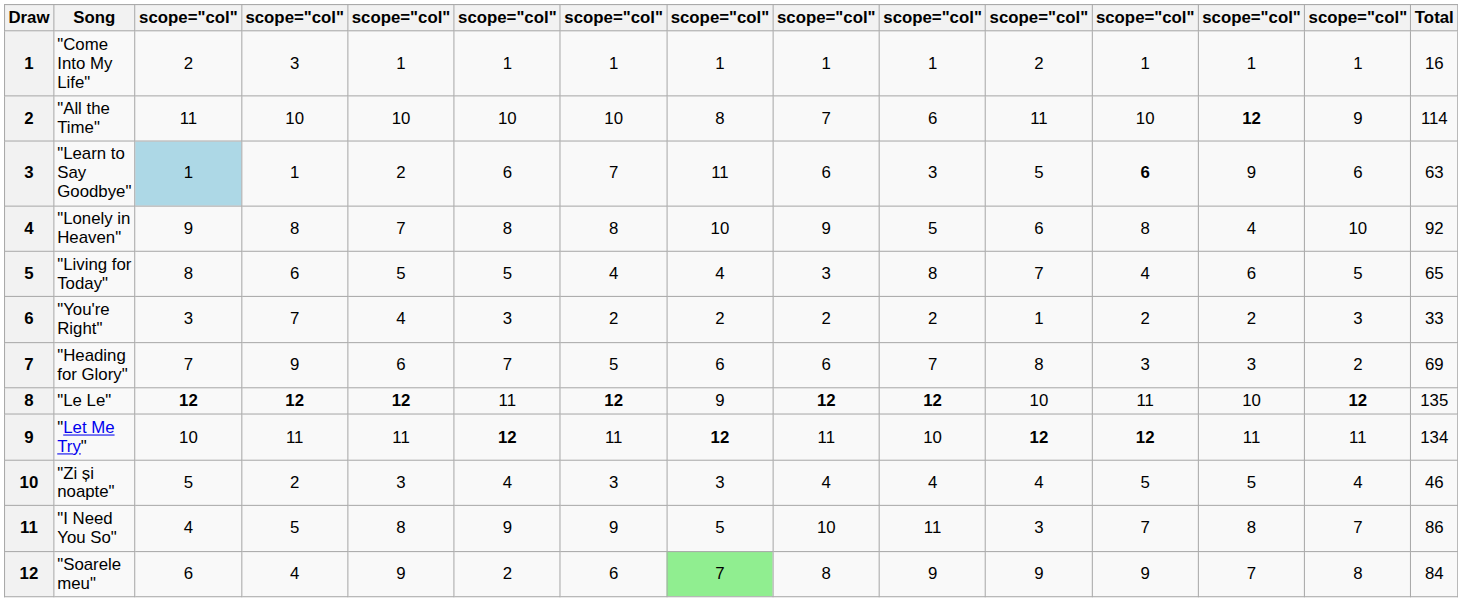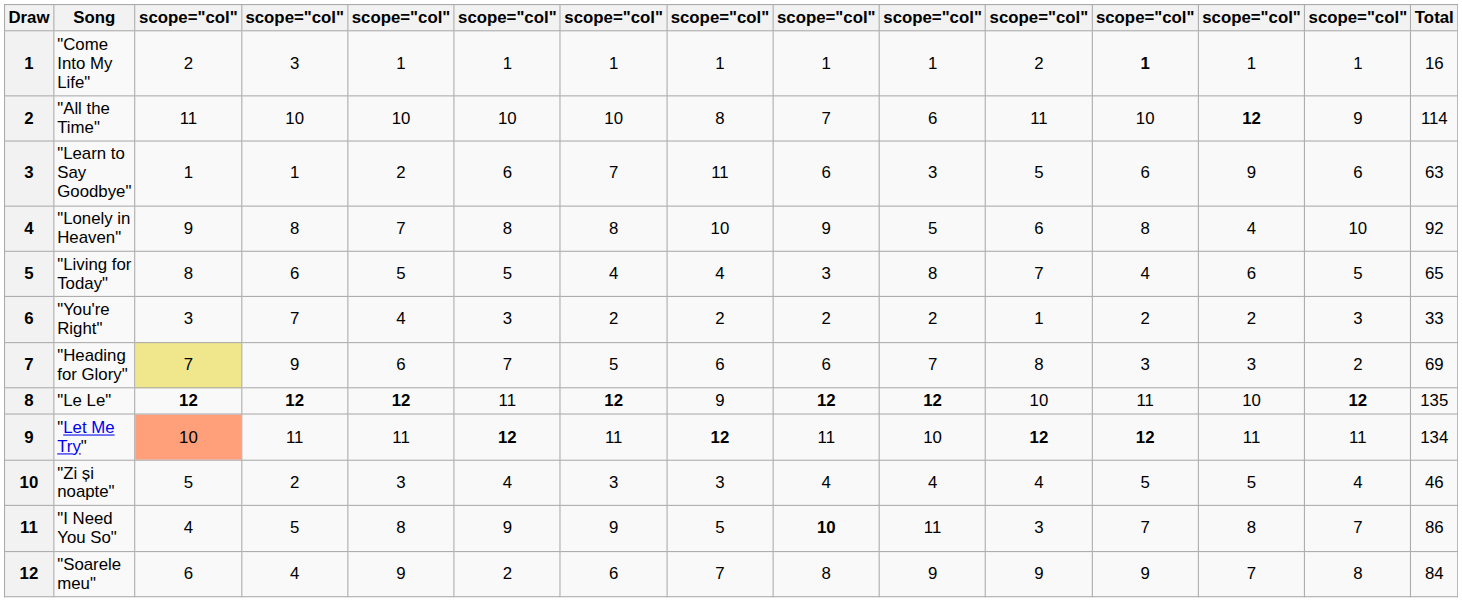"Come Into My Life" | column 12: normal -> bold
"Learn to Say Goodbye" | column 3: lightblue background -> no background
"Learn to Say Goodbye" | column 12: bold -> normal
"Heading for Glory" | column 3: no background -> khaki background
"Let Me Try" | column 3: no background -> lightsalmon background
"I Need You So" | column 9: normal -> bold
"Soarele meu" | column 8: lightgreen background -> no background
